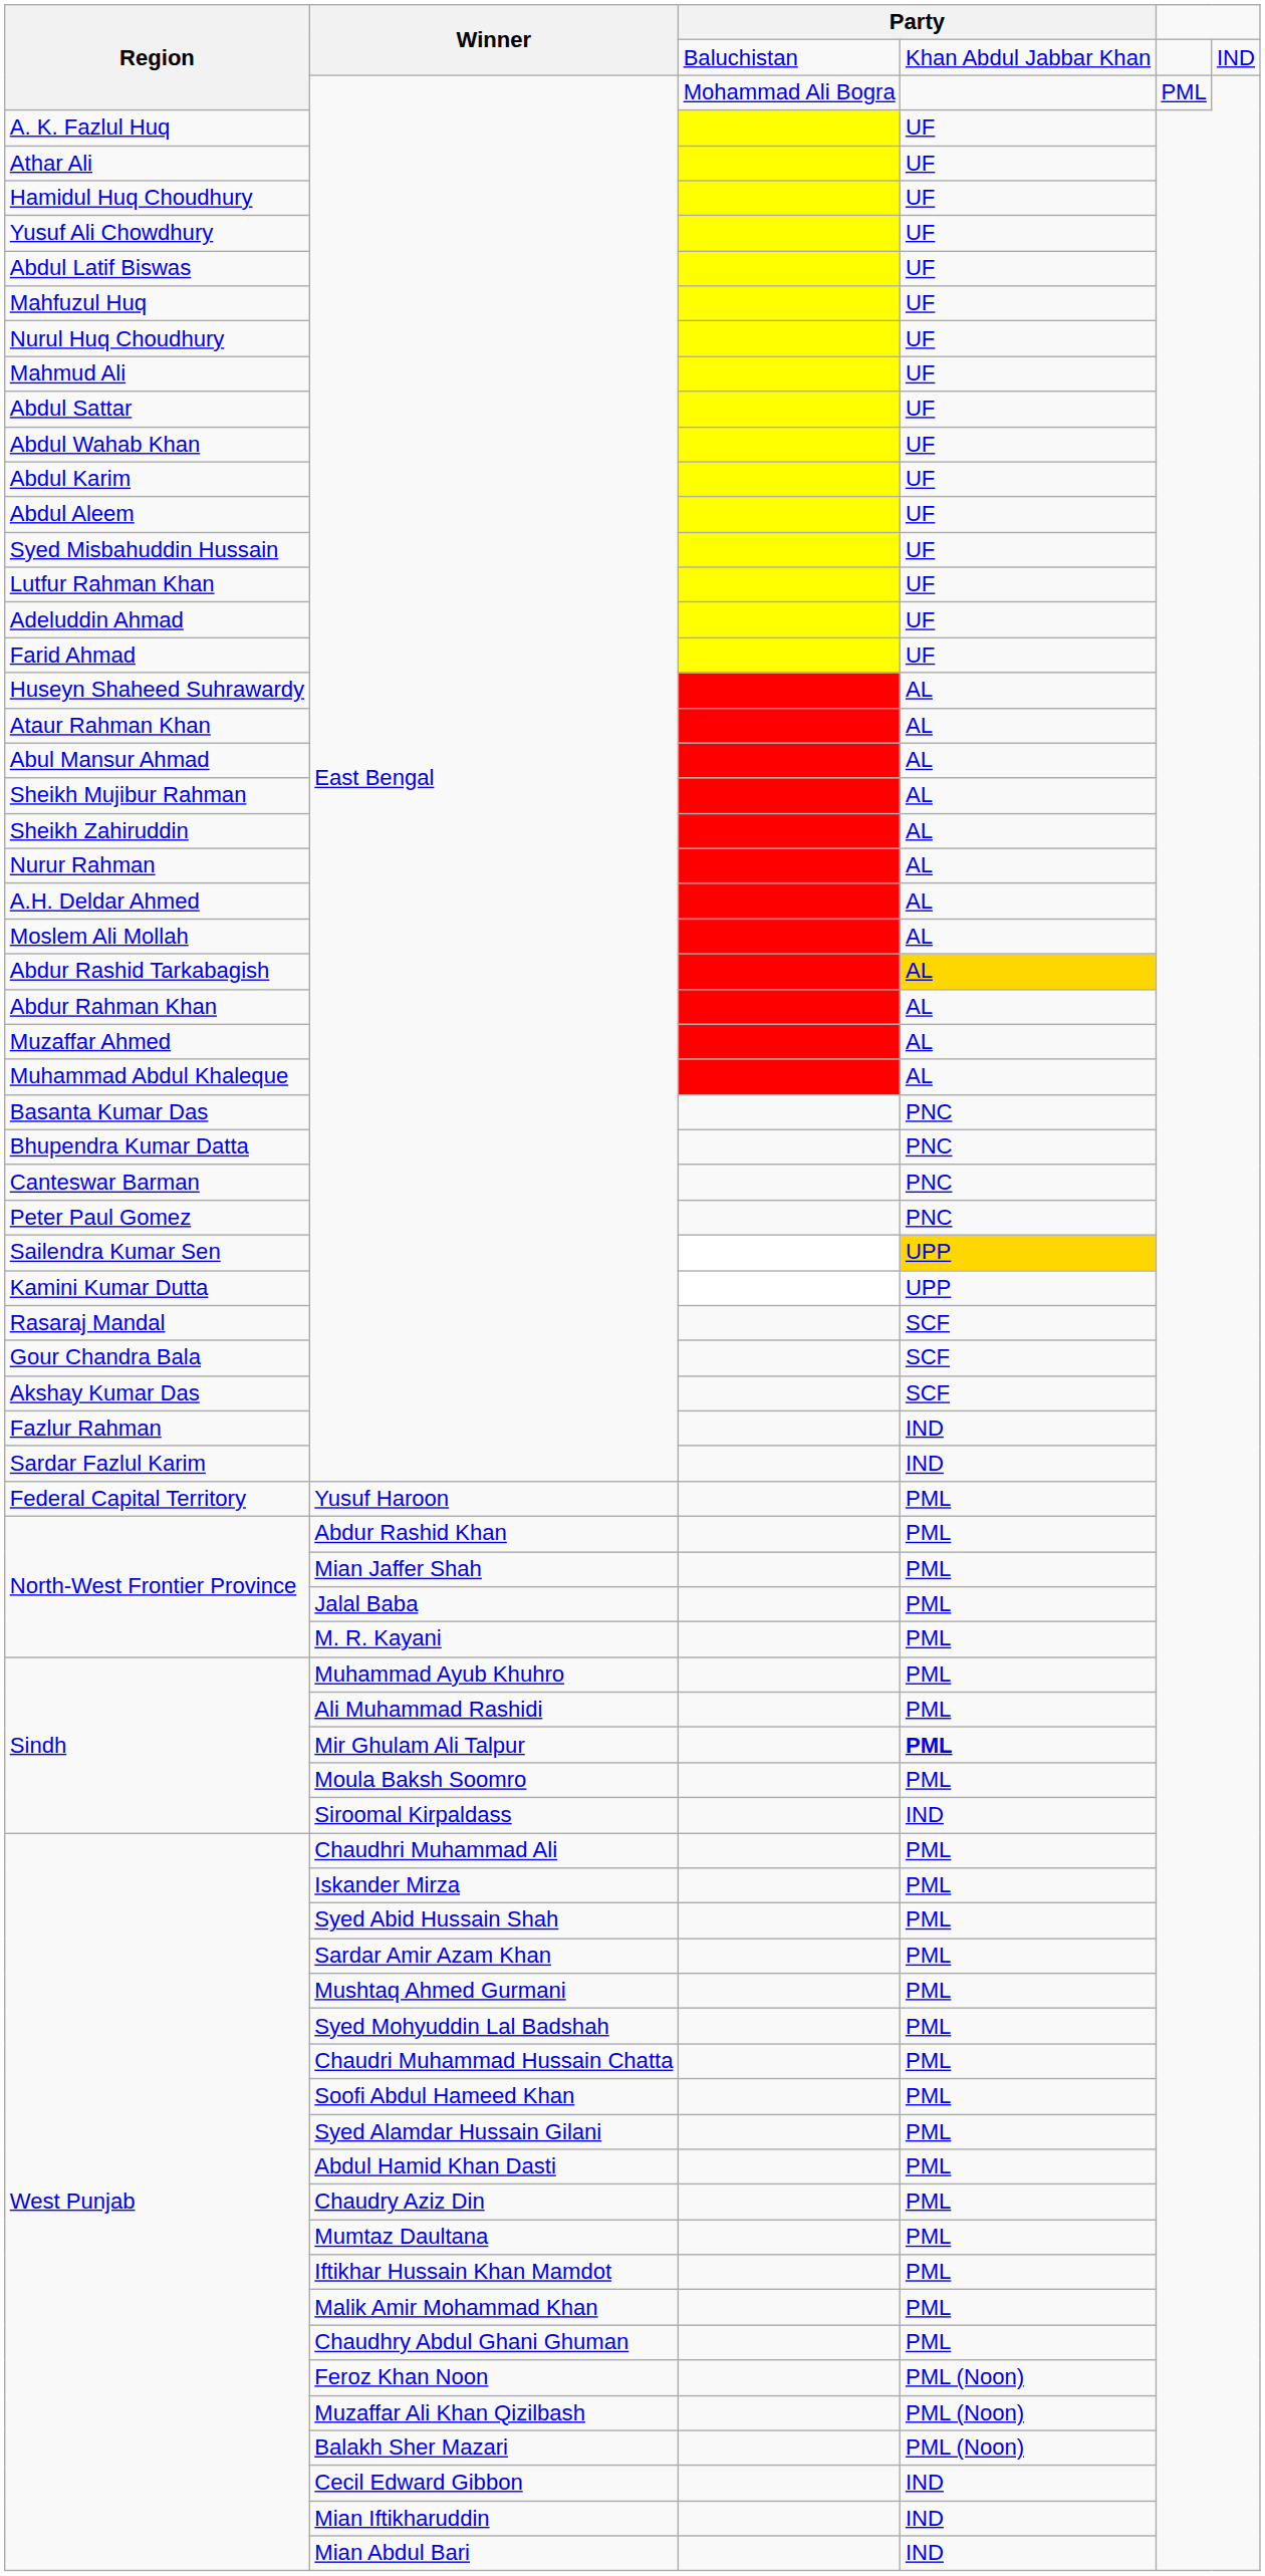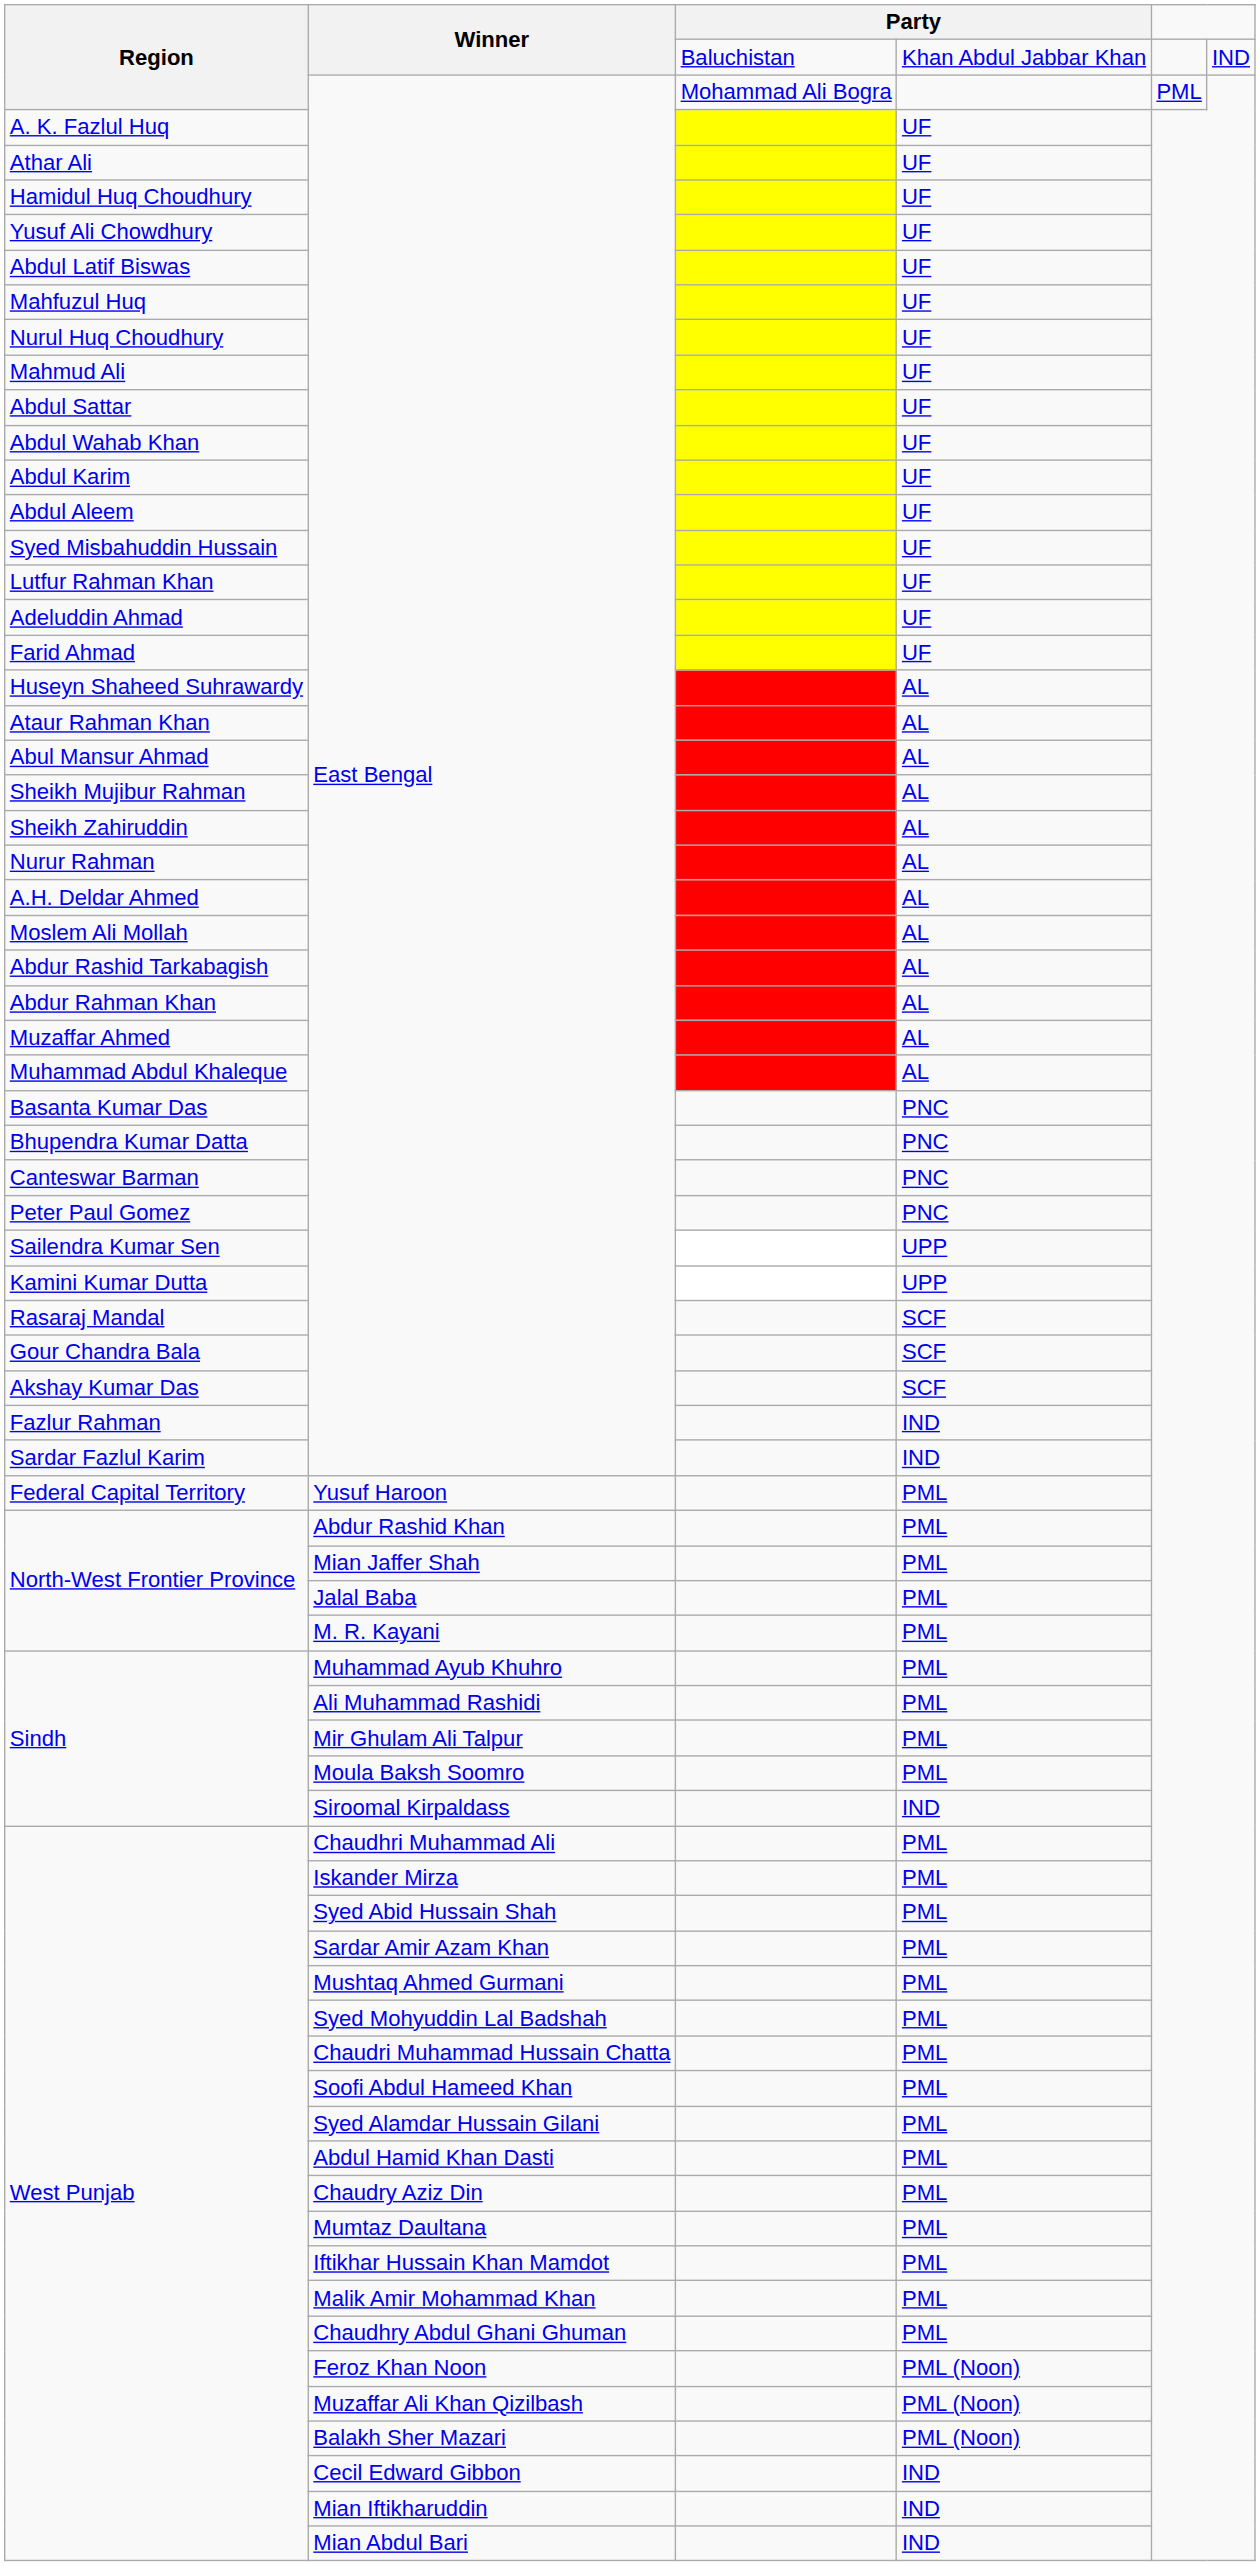Abdur Rashid Tarkabagish | column 4: gold background -> no background
Sailendra Kumar Sen | column 4: gold background -> no background
Sindh / Mir Ghulam Ali Talpur | column 4: bold -> normal
